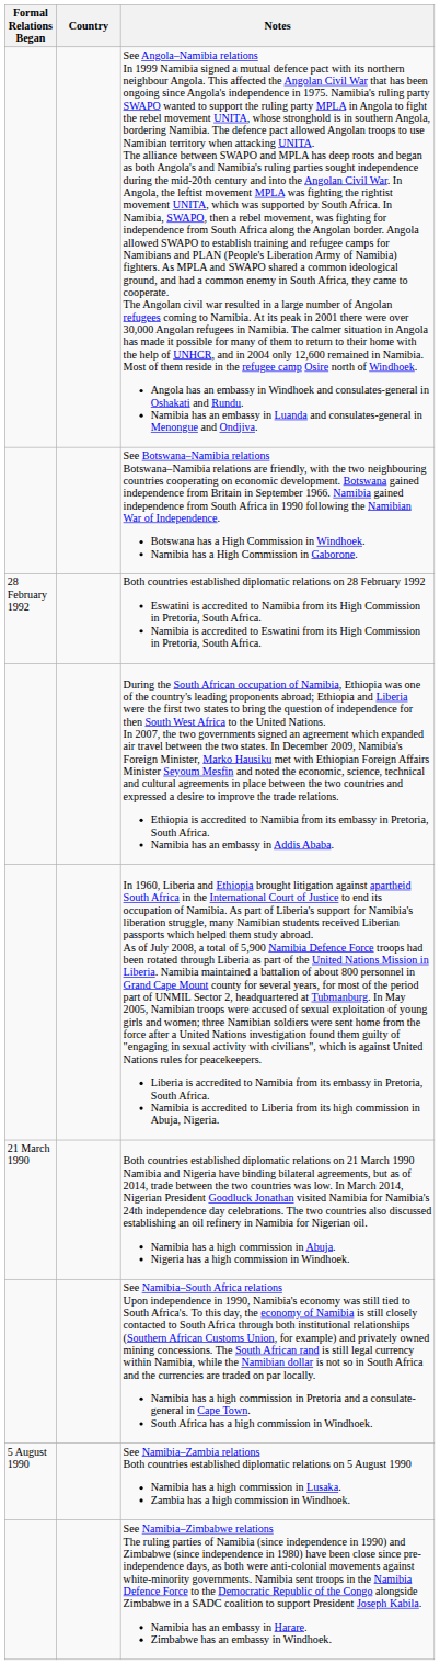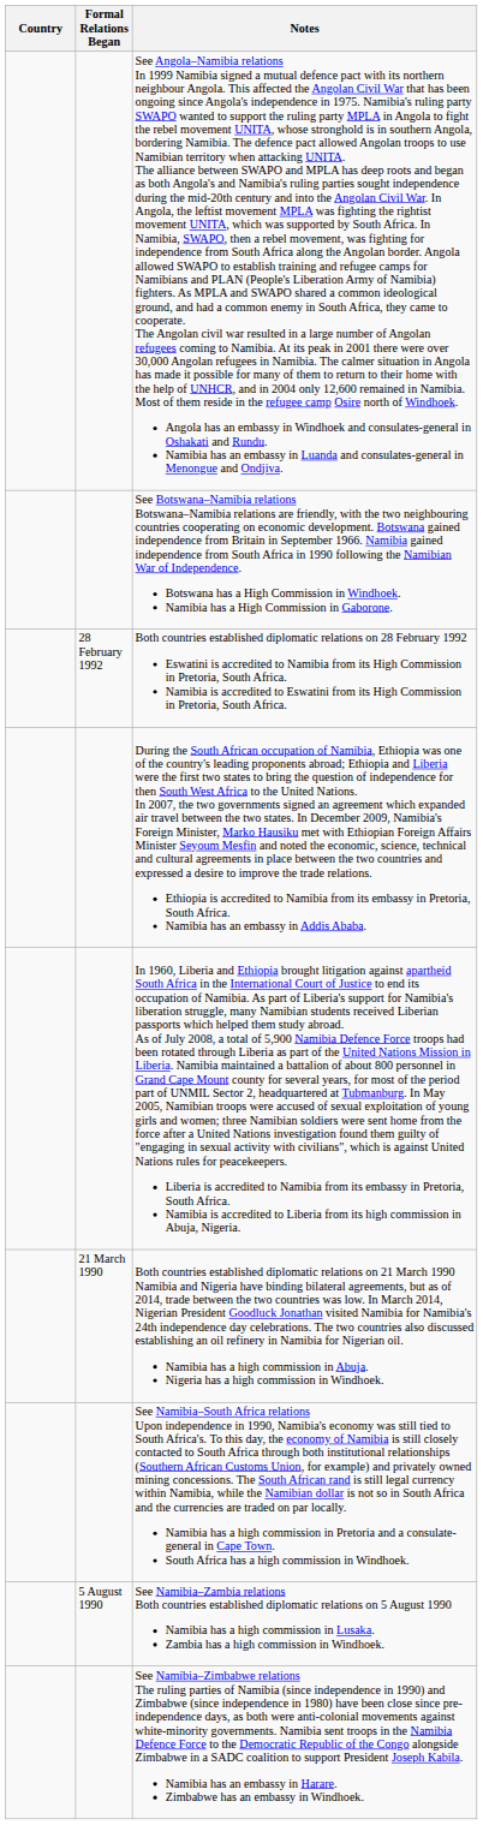columns swapped: Country <-> Formal Relations Began
